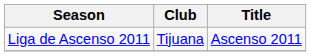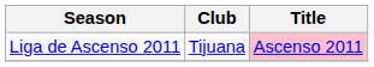Liga de Ascenso 2011 | Title: no background -> pink background
